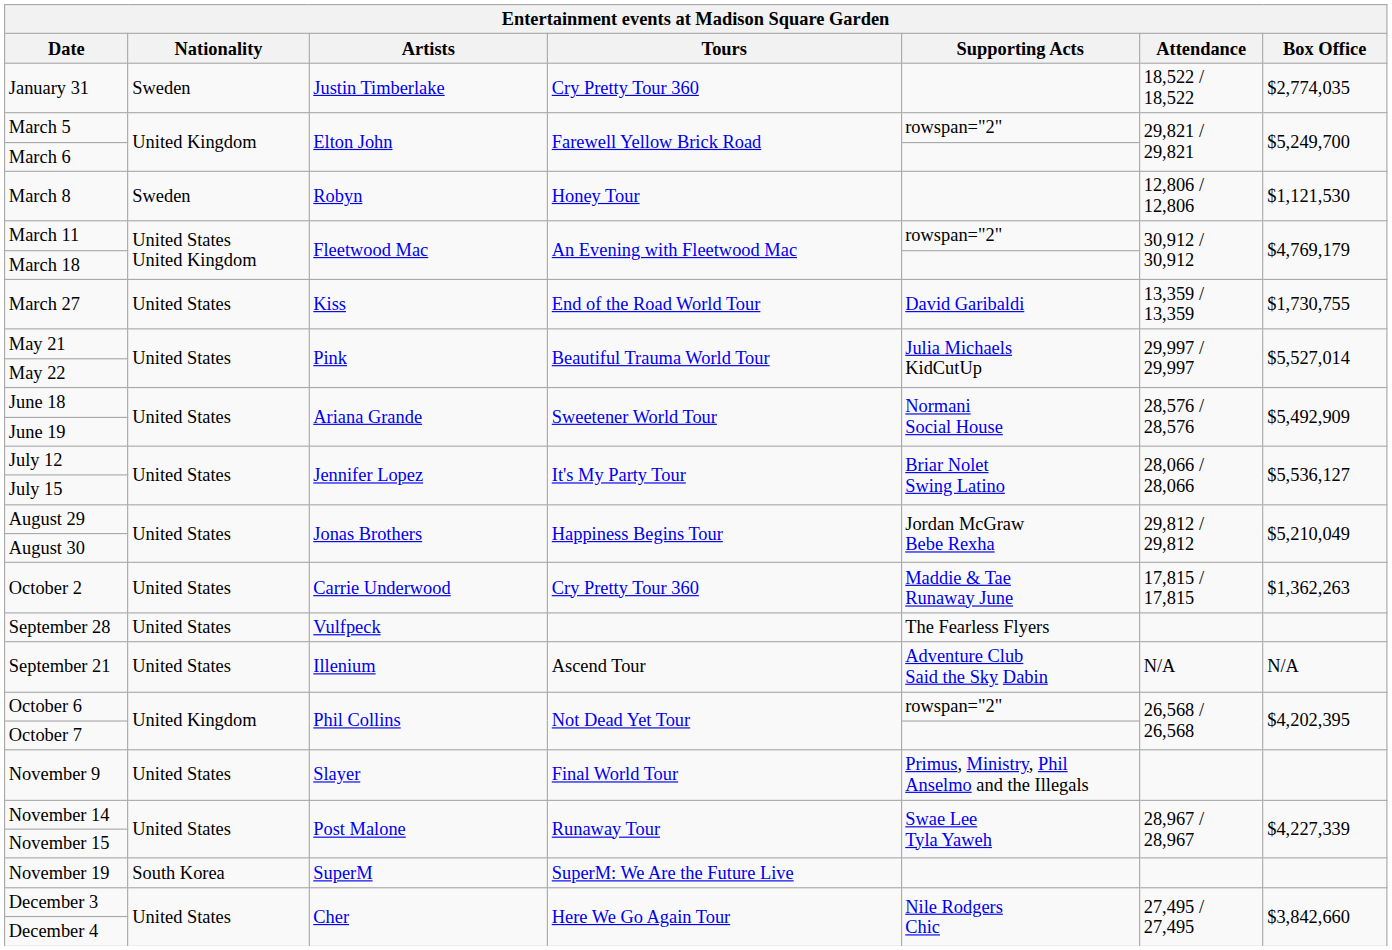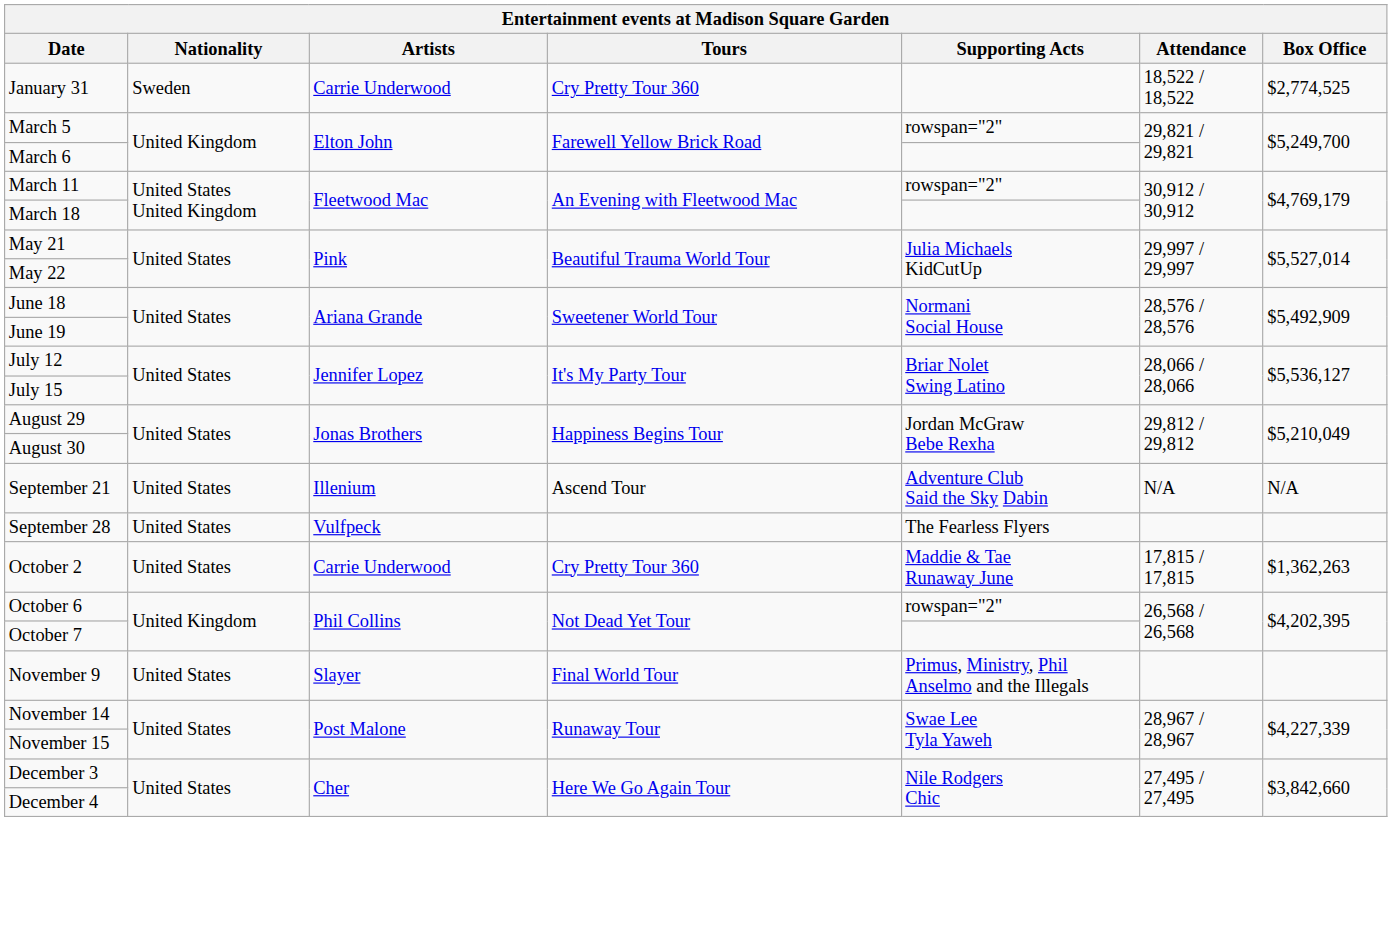January 31 | Artists: Justin Timberlake -> Carrie Underwood
January 31 | Box Office: $2,774,035 -> $2,774,525
- row: March 8 | Sweden | Robyn | Honey Tour | 12,806 / 12,806 | $1,121,530
- row: March 27 | United States | Kiss | End of the Road World Tour | David Garibaldi | 13,359 / 13,359 | $1,730,755
rows swapped: September 21 <-> October 2
- row: November 19 | South Korea | SuperM | SuperM: We Are the Future Live
